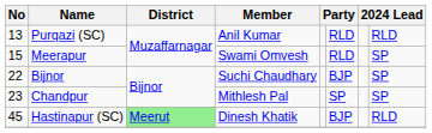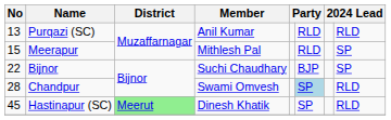Meerapur | Member: Swami Omvesh -> Mithlesh Pal
Chandpur | No: 23 -> 28
Chandpur | Member: Mithlesh Pal -> Swami Omvesh
Chandpur | column 6: no background -> lightblue background
Chandpur | column 8: SP -> RLD
Hastinapur (SC) | column 6: BJP -> SP
